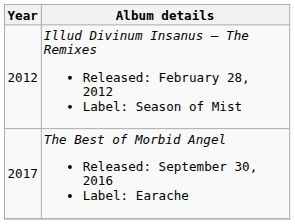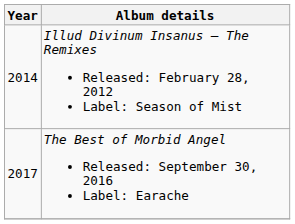row 2 | Year: 2012 -> 2014
